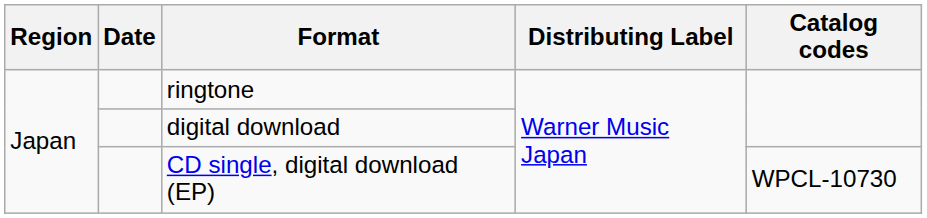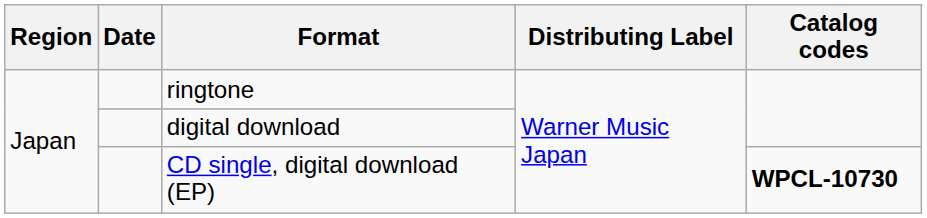CD single, digital download (EP) | Catalog codes: normal -> bold
